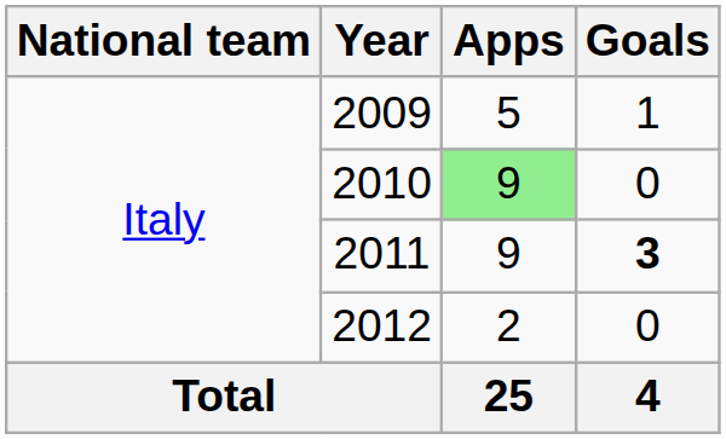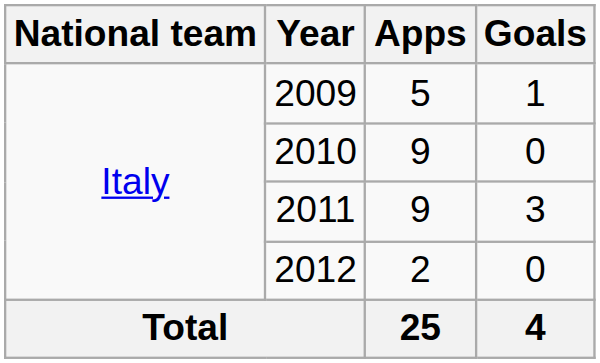2010 | Apps: lightgreen background -> no background
2011 | Goals: bold -> normal
